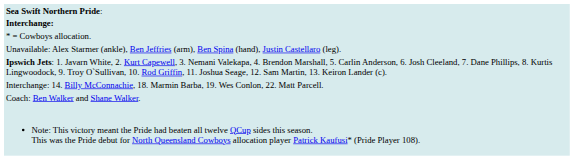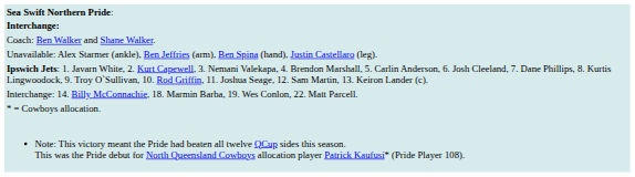row 3 | column 1: * = Cowboys allocation. -> Coach: Ben Walker and Shane Walker.
row 7 | column 1: Coach: Ben Walker and Shane Walker. -> * = Cowboys allocation.
